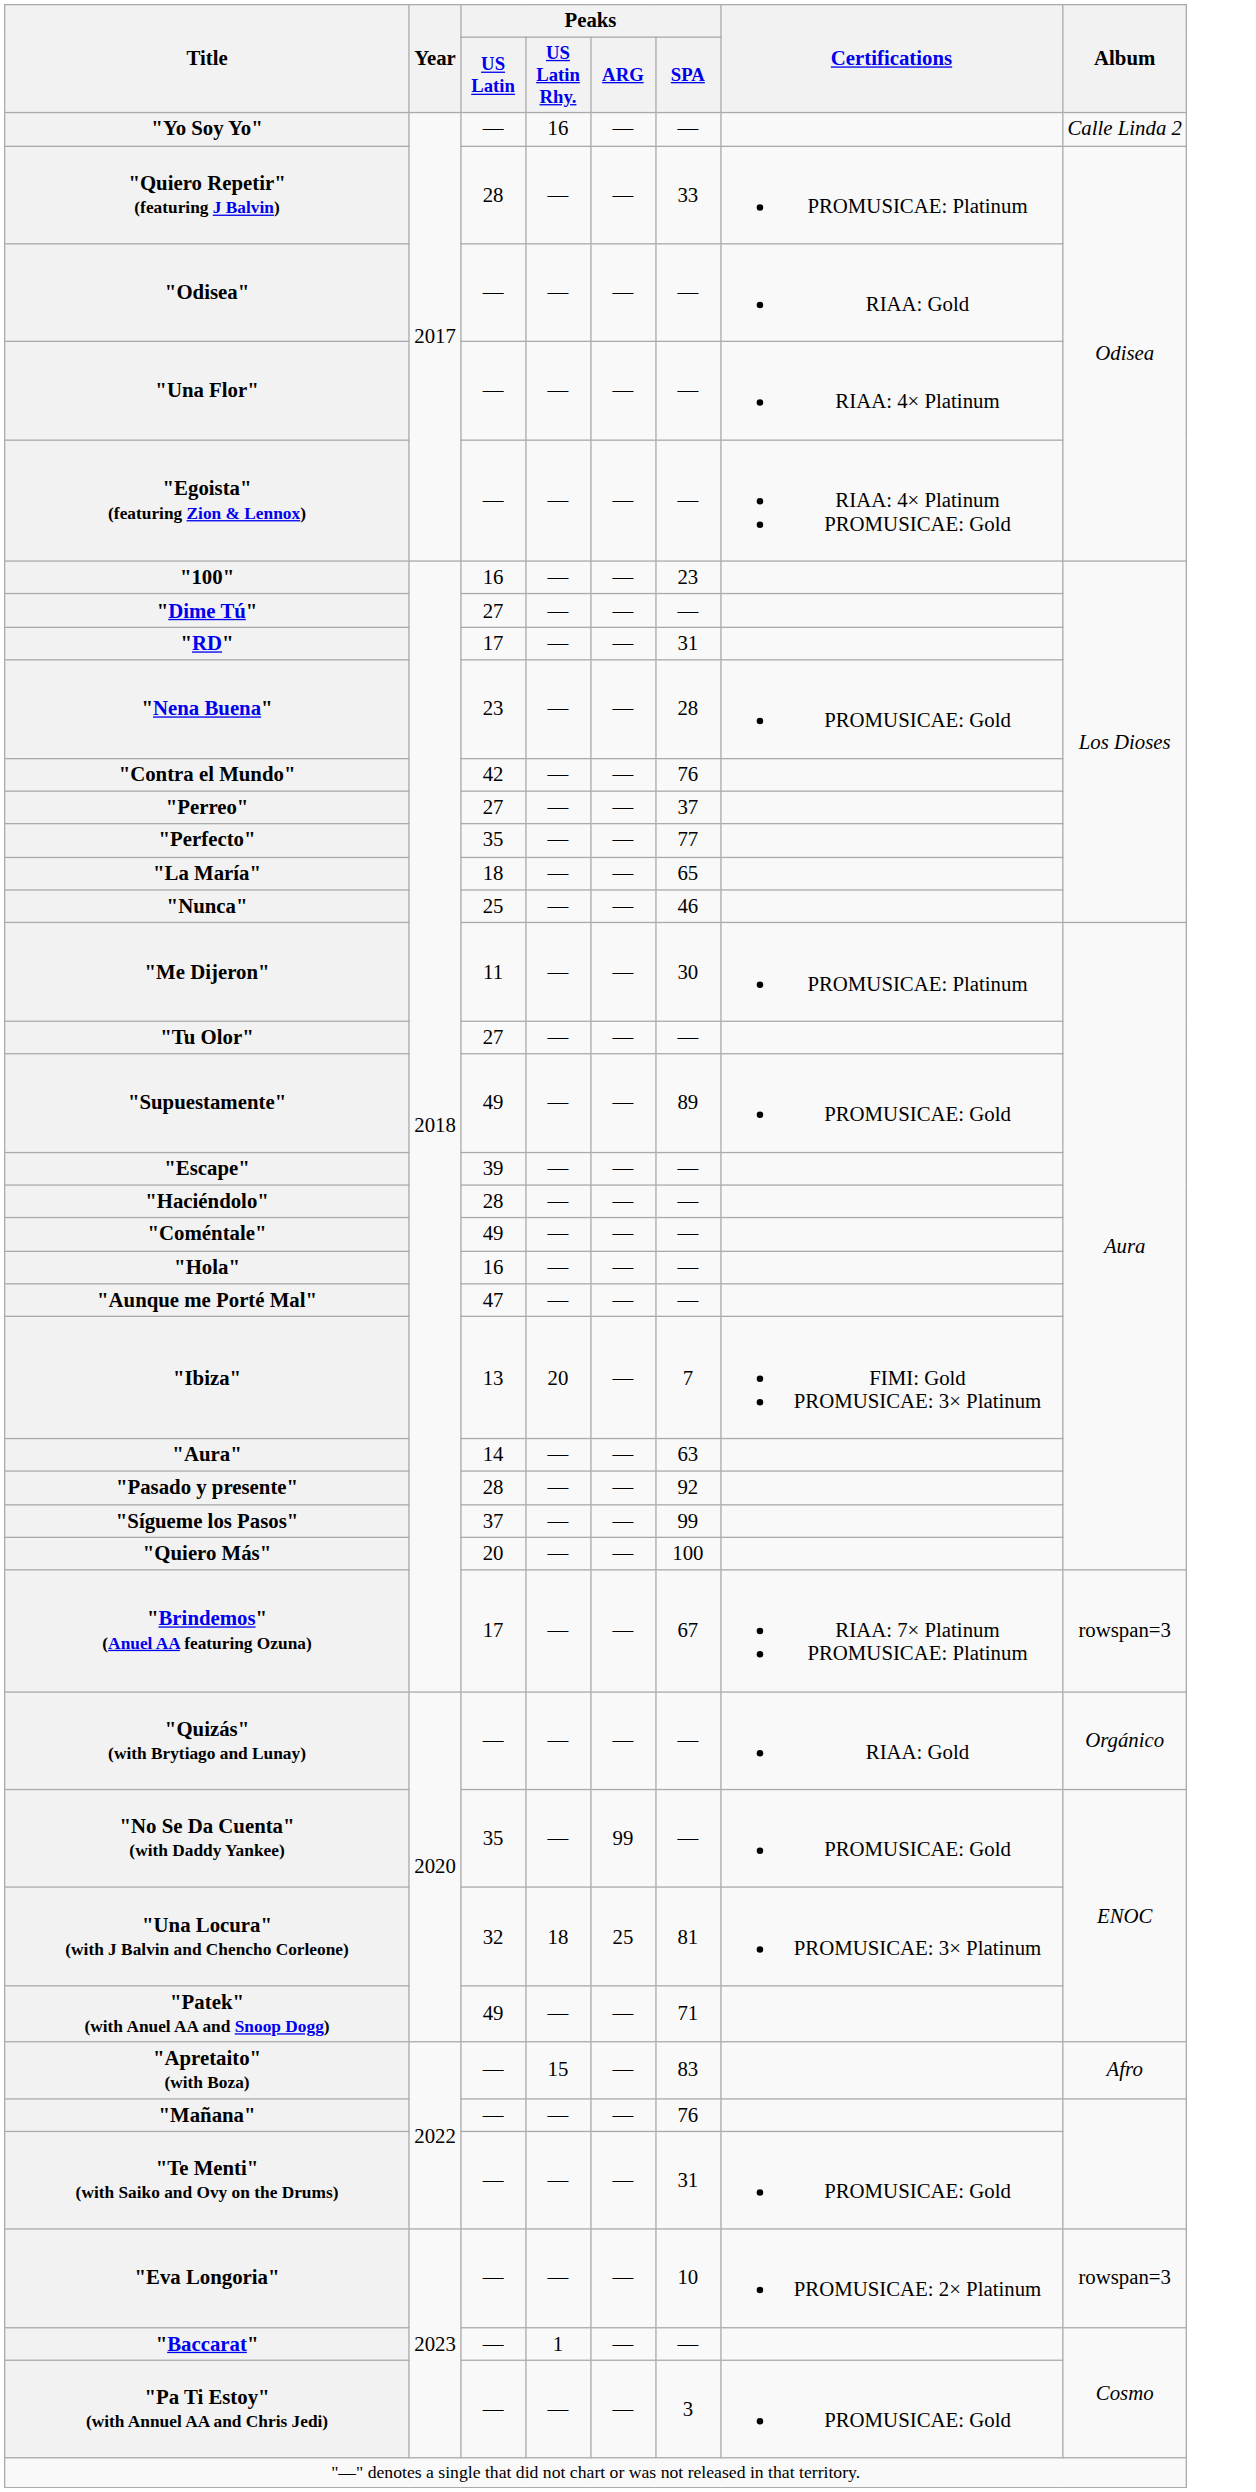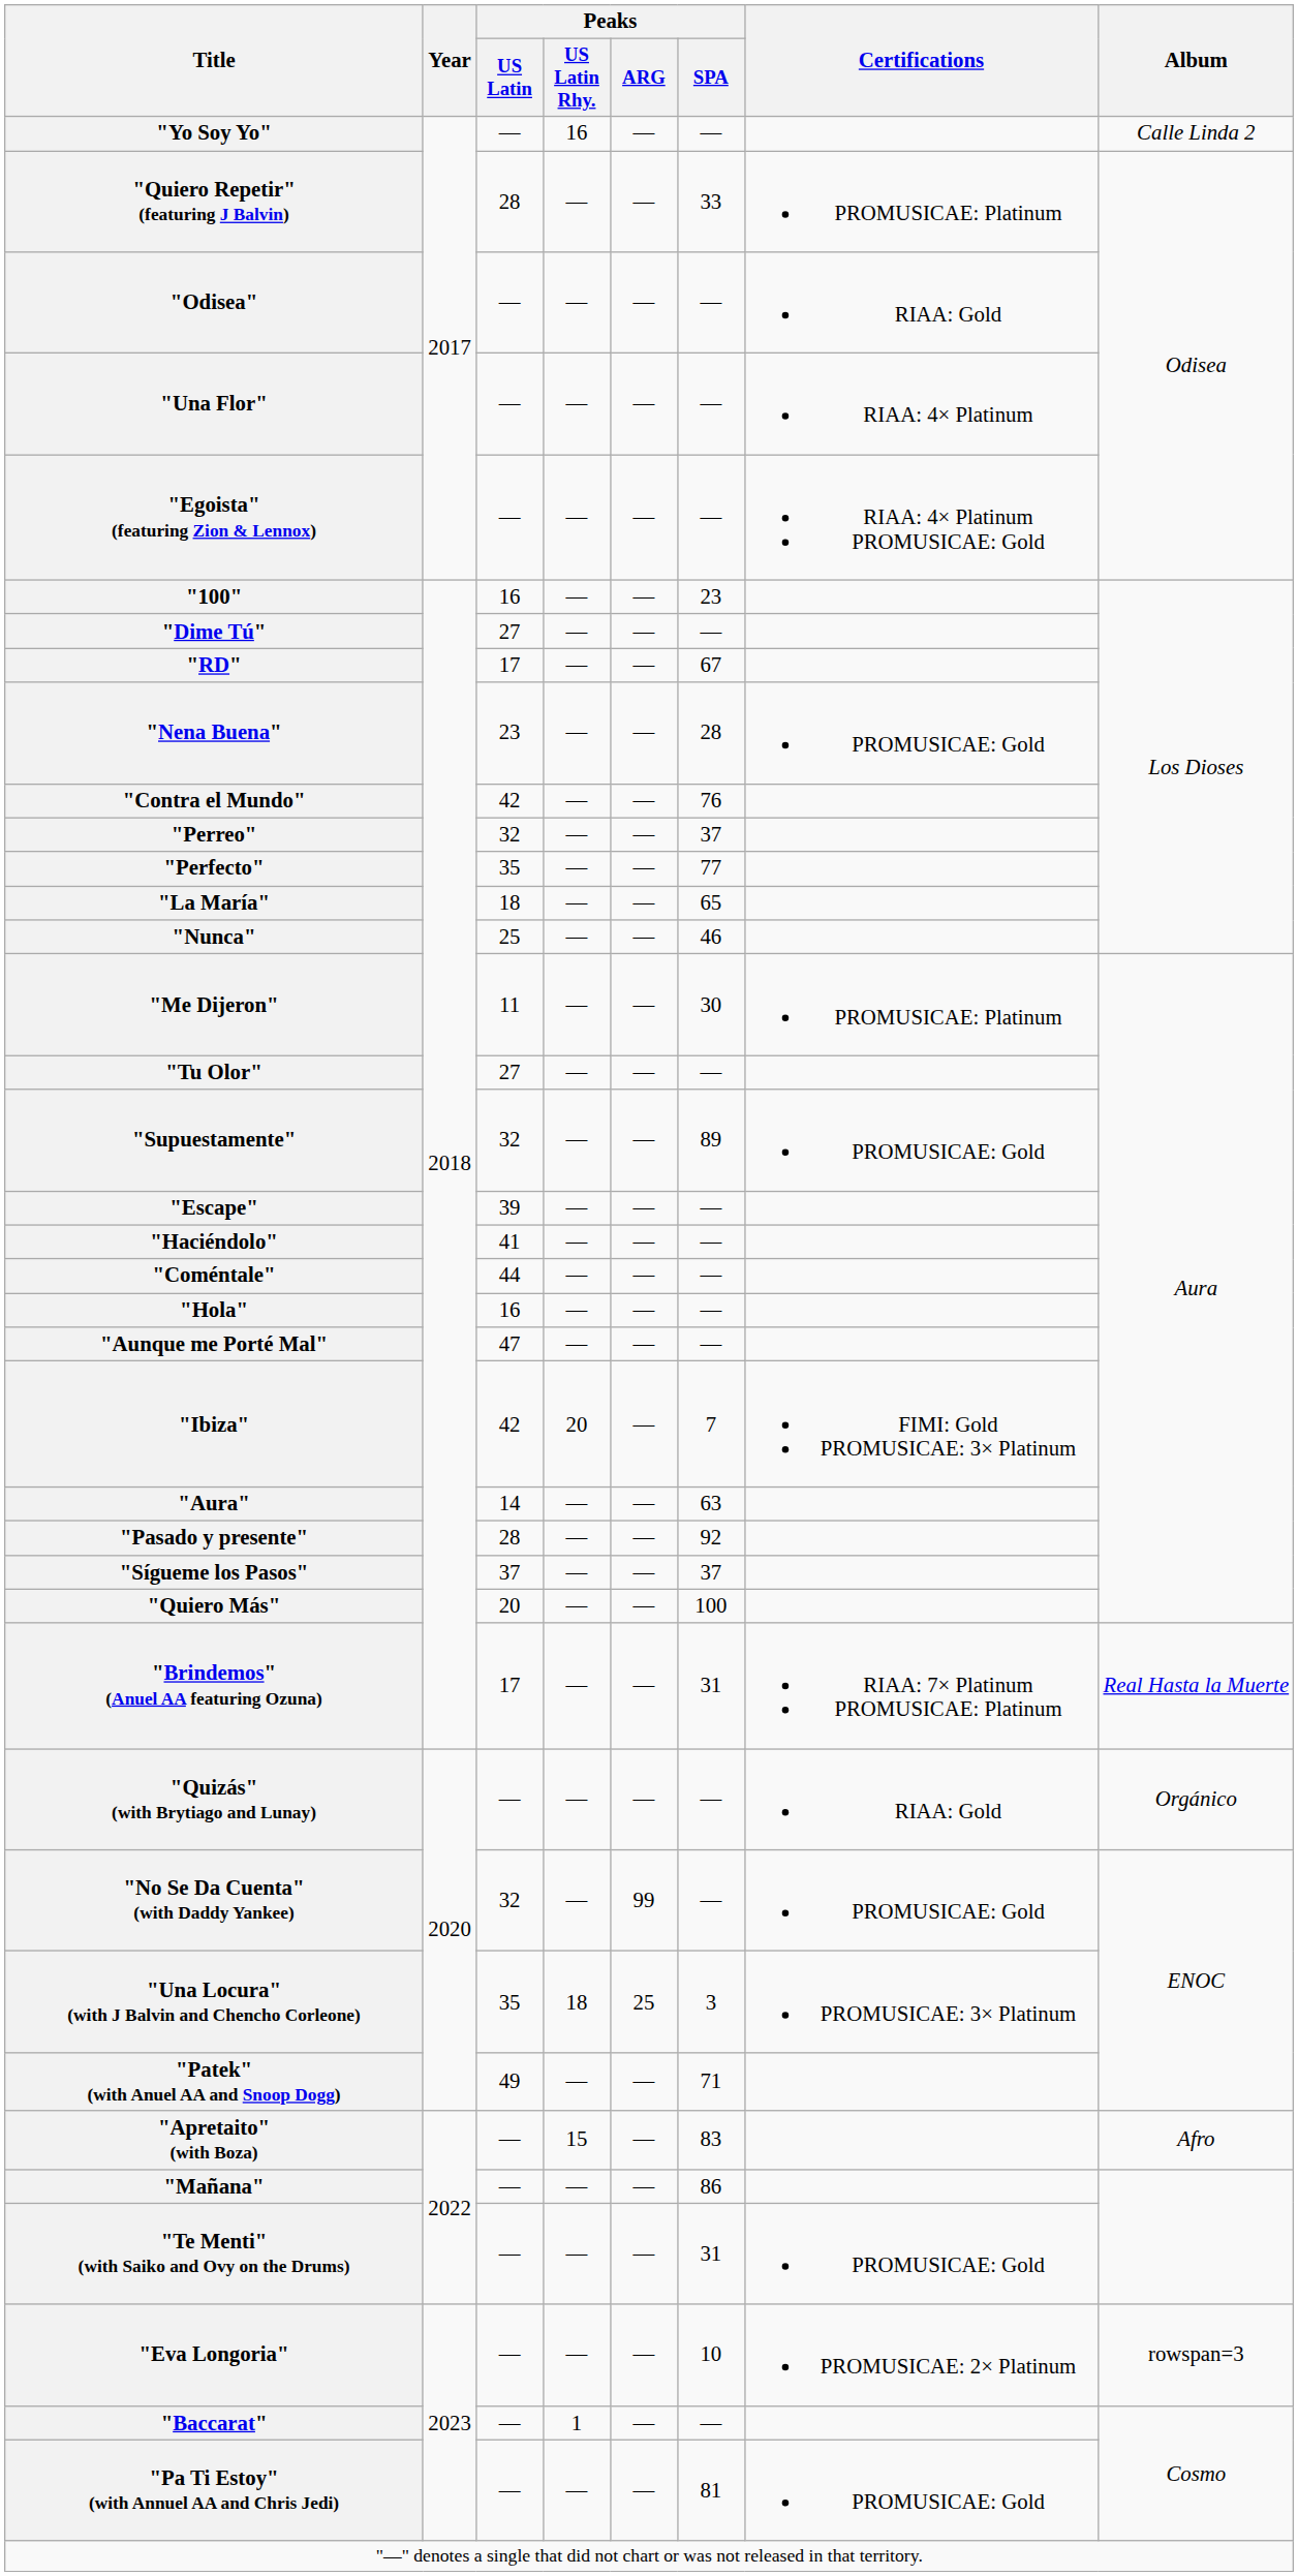"RD" | Peaks / SPA: 31 -> 67
"Perreo" | Peaks / US Latin: 27 -> 32
"Supuestamente" | Peaks / US Latin: 49 -> 32
"Haciéndolo" | Peaks / US Latin: 28 -> 41
"Coméntale" | Peaks / US Latin: 49 -> 44
"Ibiza" | Peaks / US Latin: 13 -> 42
"Sígueme los Pasos" | Peaks / SPA: 99 -> 37
"Brindemos" (Anuel AA featuring Ozuna) | Peaks / SPA: 67 -> 31
"Brindemos" (Anuel AA featuring Ozuna) | Album: rowspan=3 -> Real Hasta la Muerte
"No Se Da Cuenta" (with Daddy Yankee) | Peaks / US Latin: 35 -> 32
"Una Locura" (with J Balvin and Chencho Corleone) | Peaks / US Latin: 32 -> 35
"Una Locura" (with J Balvin and Chencho Corleone) | Peaks / SPA: 81 -> 3
"Mañana" | Peaks / SPA: 76 -> 86
"Pa Ti Estoy" (with Annuel AA and Chris Jedi) | Peaks / SPA: 3 -> 81
